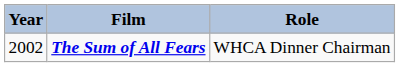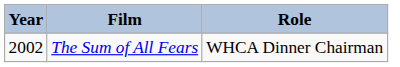row 2 | Film: bold -> normal
